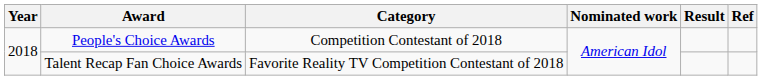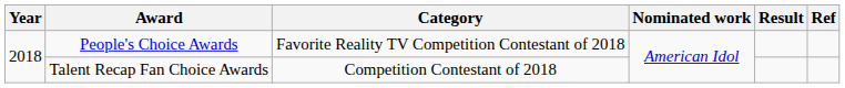People's Choice Awards | Category: Competition Contestant of 2018 -> Favorite Reality TV Competition Contestant of 2018
Talent Recap Fan Choice Awards | Category: Favorite Reality TV Competition Contestant of 2018 -> Competition Contestant of 2018
